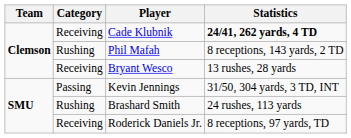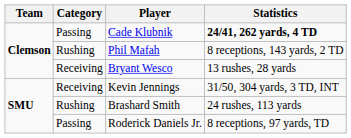Cade Klubnik | Category: Receiving -> Passing
Kevin Jennings | Category: Passing -> Receiving
Roderick Daniels Jr. | Category: Receiving -> Passing
